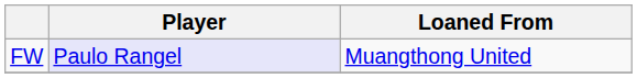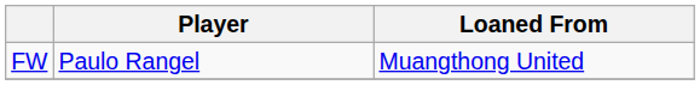FW | Player: lavender background -> no background
